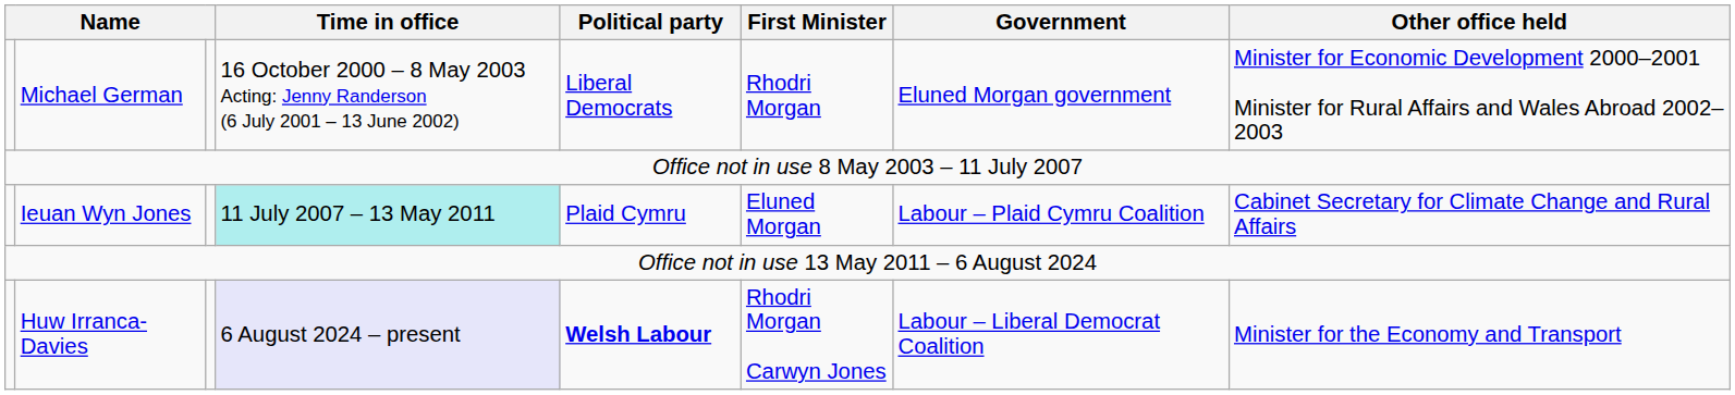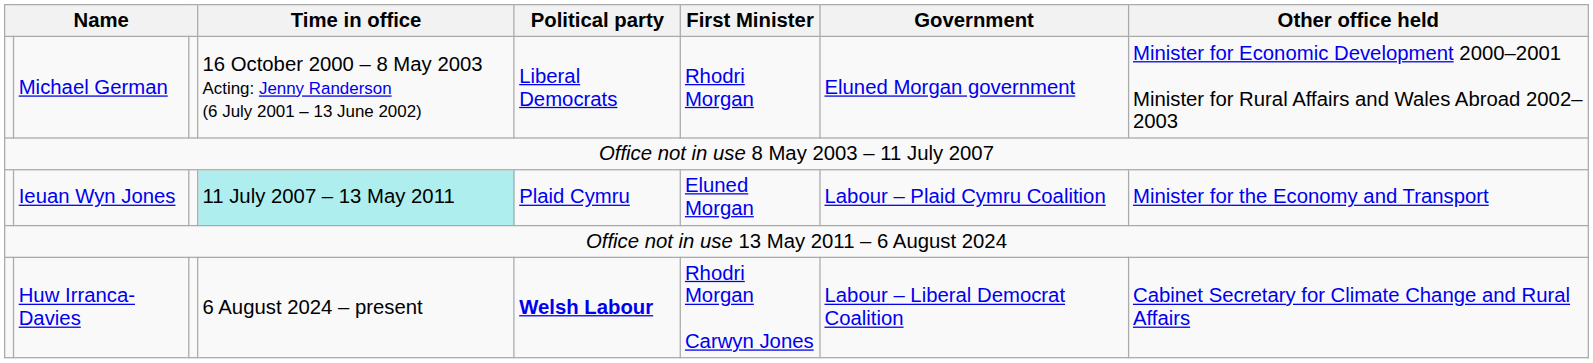Ieuan Wyn Jones | Other office held: Cabinet Secretary for Climate Change and Rural Affairs -> Minister for the Economy and Transport
Huw Irranca-Davies | Time in office: lavender background -> no background
Huw Irranca-Davies | Other office held: Minister for the Economy and Transport -> Cabinet Secretary for Climate Change and Rural Affairs
